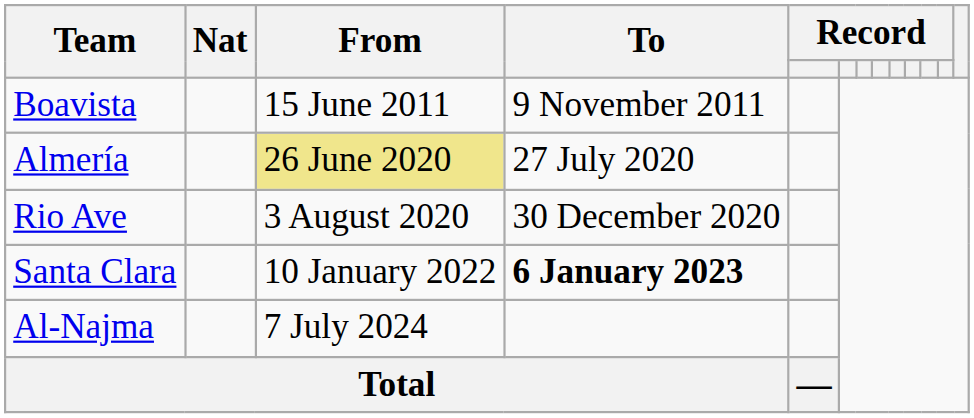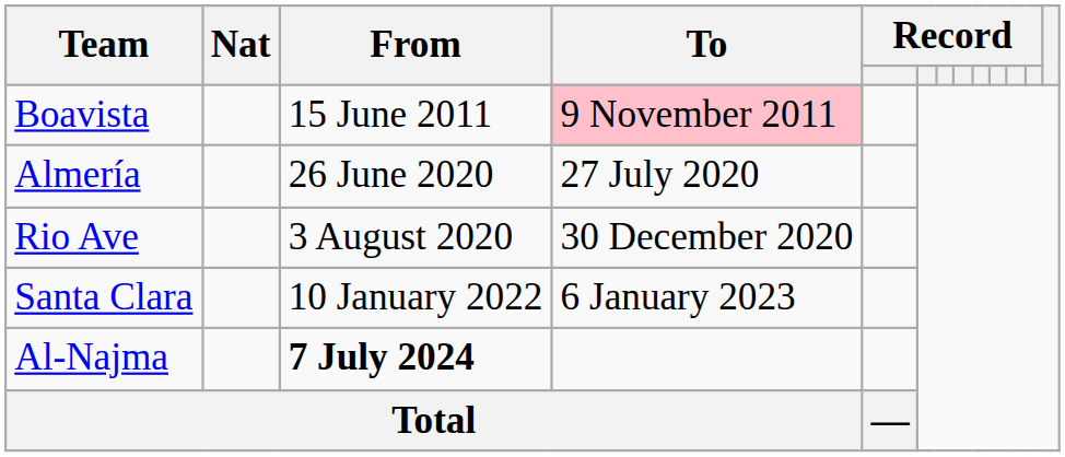Boavista | To: no background -> pink background
Almería | From: khaki background -> no background
Santa Clara | To: bold -> normal
Al-Najma | From: normal -> bold
